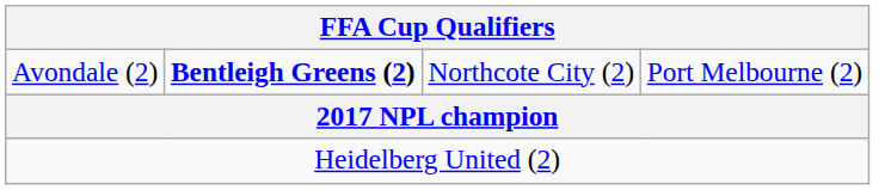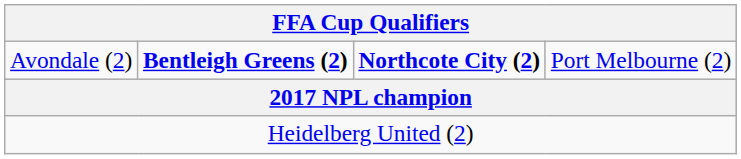Avondale (2) | column 3: normal -> bold
